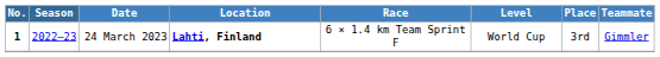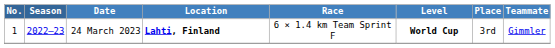24 March 2023 | No.: bold -> normal
24 March 2023 | Level: normal -> bold
